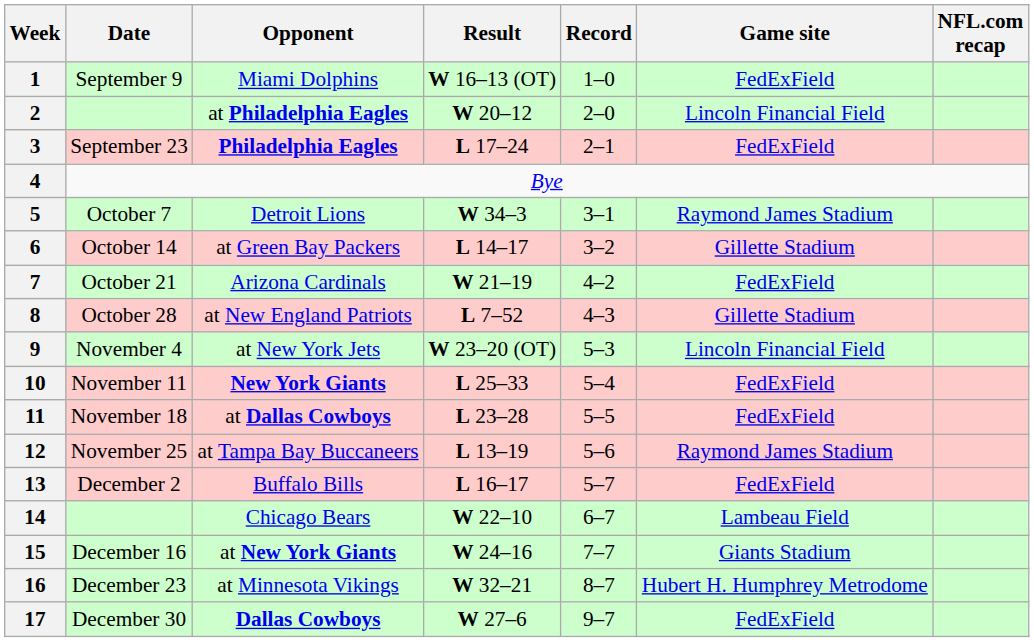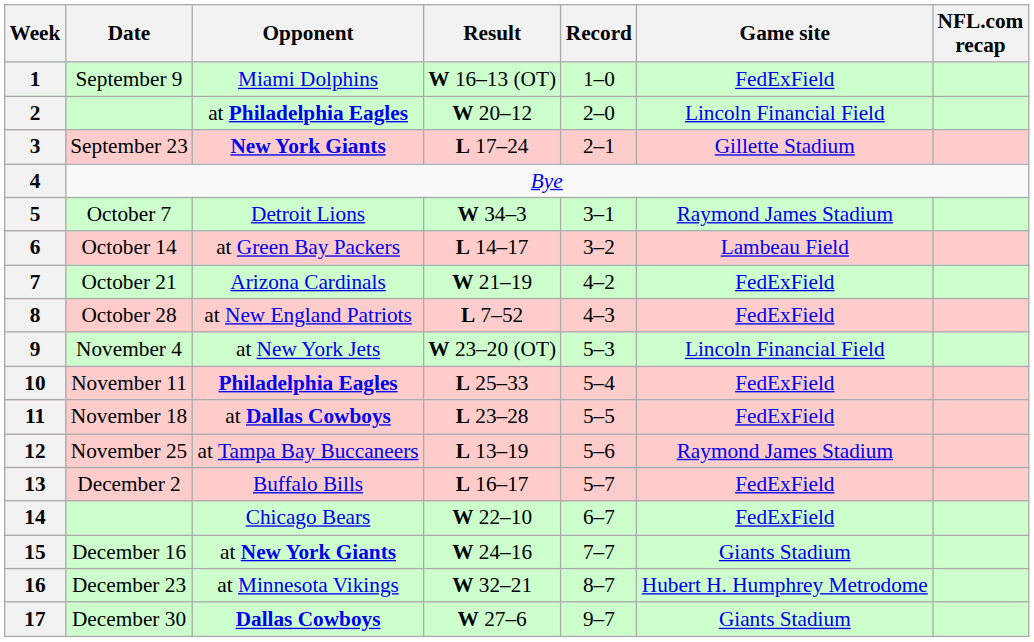3 | Opponent: Philadelphia Eagles -> New York Giants
3 | Game site: FedExField -> Gillette Stadium
6 | Game site: Gillette Stadium -> Lambeau Field
8 | Game site: Gillette Stadium -> FedExField
10 | Opponent: New York Giants -> Philadelphia Eagles
14 | Game site: Lambeau Field -> FedExField
17 | Game site: FedExField -> Giants Stadium
